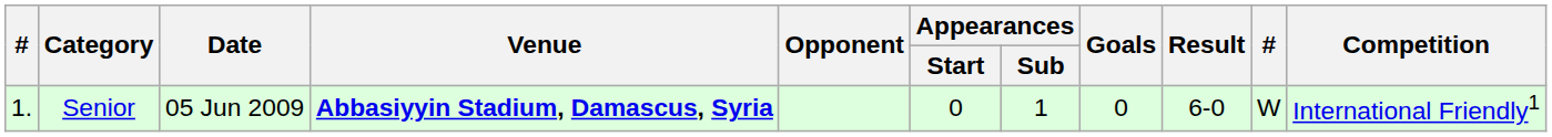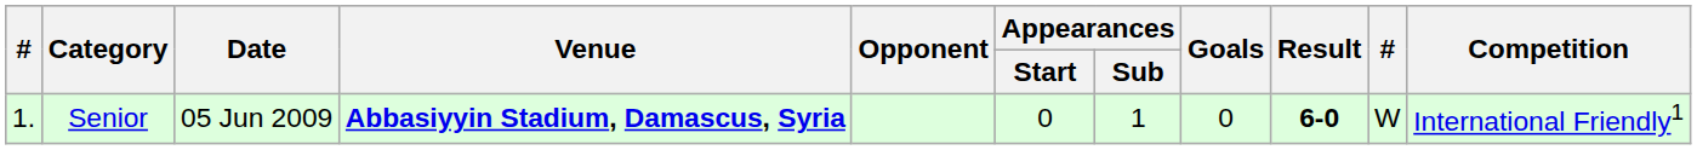Senior | Result: normal -> bold
